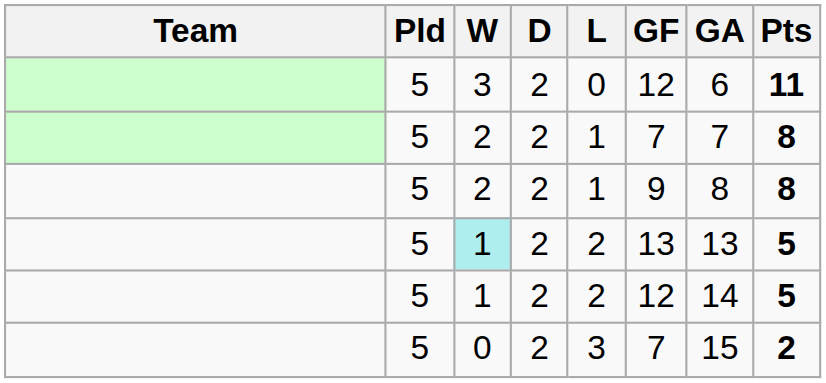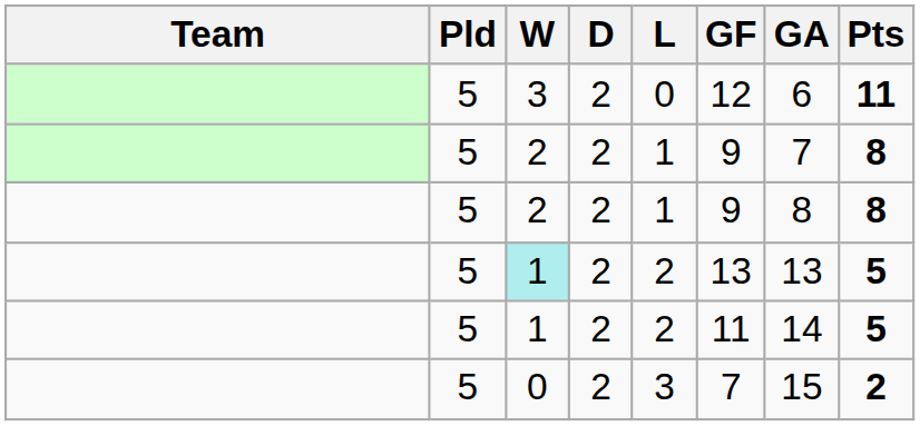row 3 | GF: 7 -> 9
row 6 | GF: 12 -> 11
